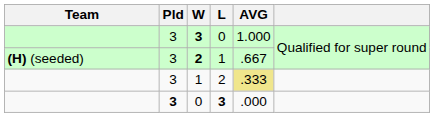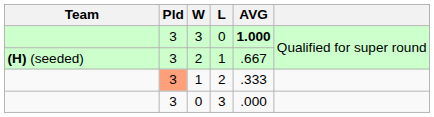row 2 | W: bold -> normal
row 2 | AVG: normal -> bold
row 3 | W: bold -> normal
row 4 | Pld: no background -> lightsalmon background
row 4 | AVG: khaki background -> no background
row 5 | Pld: bold -> normal
row 5 | L: bold -> normal
